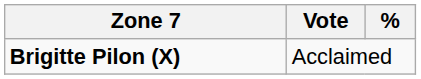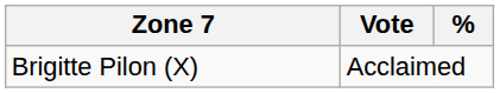Brigitte Pilon (X) | Zone 7: bold -> normal
